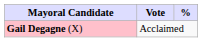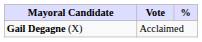Gail Degagne (X) | Mayoral Candidate: pink background -> no background
